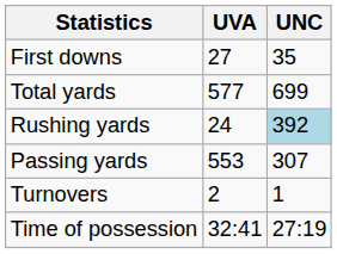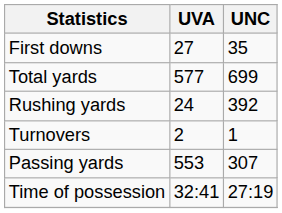Rushing yards | UNC: lightblue background -> no background
rows swapped: Passing yards <-> Turnovers
